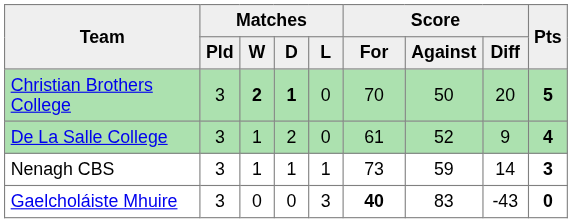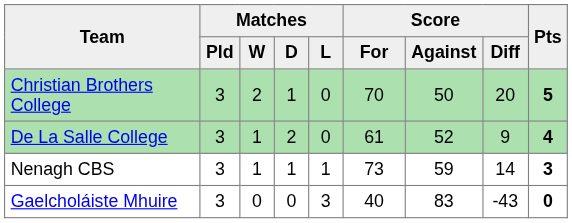Christian Brothers College | Matches / W: bold -> normal
Christian Brothers College | Matches / D: bold -> normal
Gaelcholáiste Mhuire | Score / For: bold -> normal
